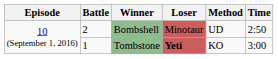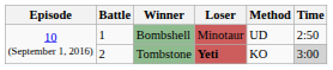Bombshell | Battle: 2 -> 1
Tombstone | Battle: 1 -> 2
Tombstone | Time: no background -> lightgrey background
